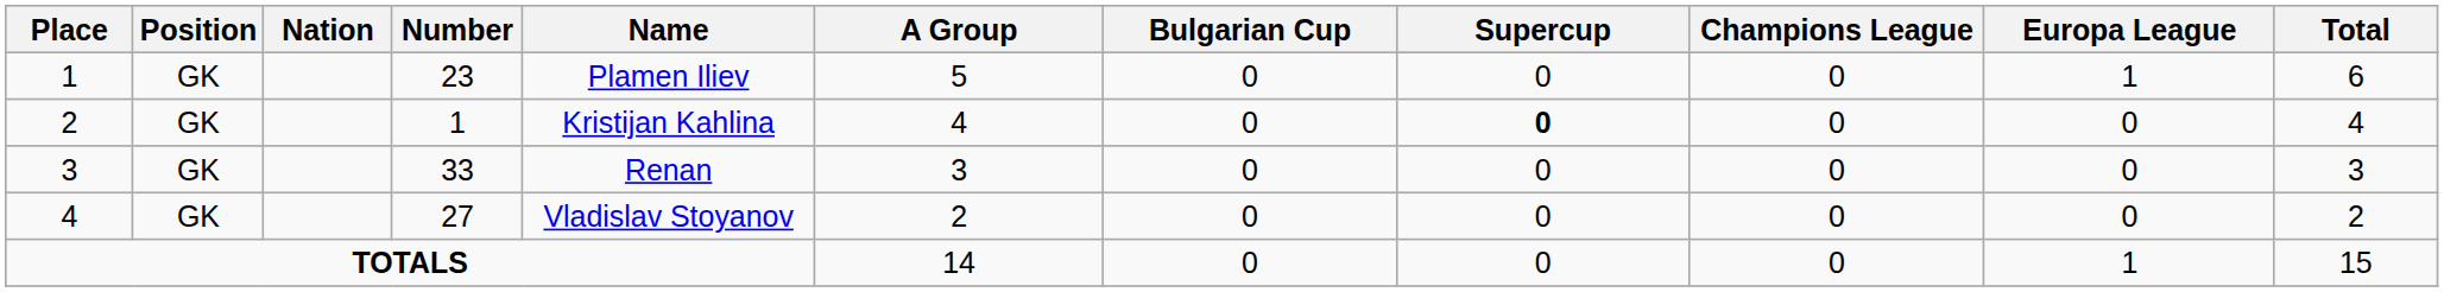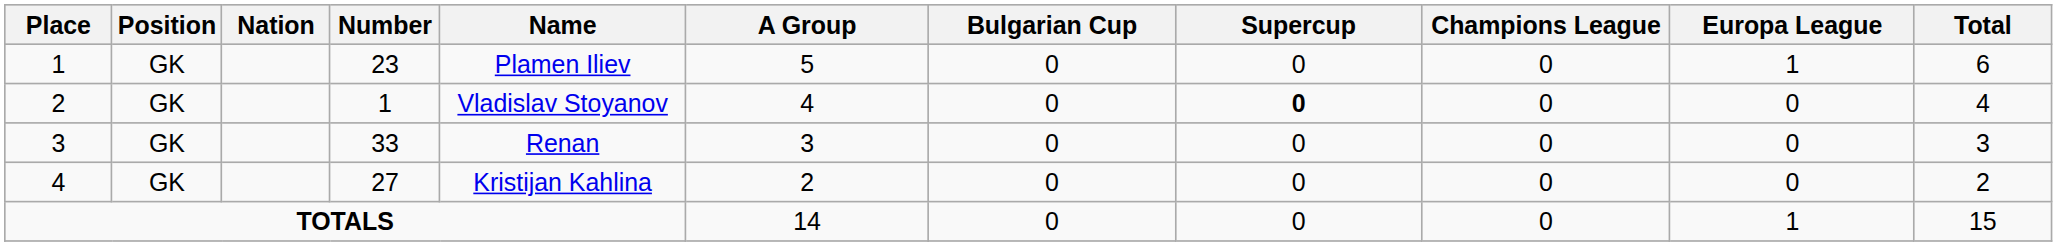row 3 | Name: Kristijan Kahlina -> Vladislav Stoyanov
row 5 | Name: Vladislav Stoyanov -> Kristijan Kahlina
